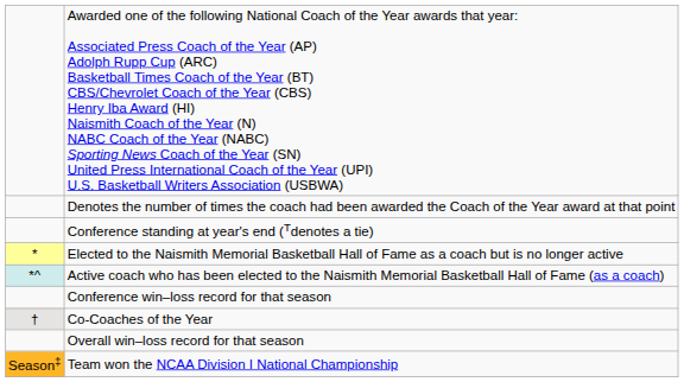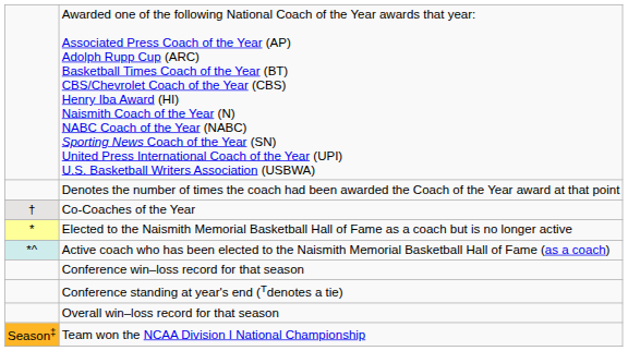rows swapped: Co-Coaches of the Year <-> Conference standing at year's end (Tdenotes a tie)
